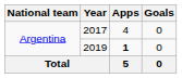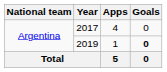2019 | Apps: bold -> normal
2019 | Goals: normal -> bold
